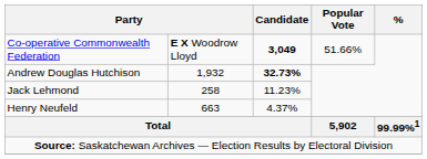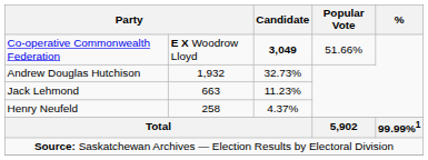Andrew Douglas Hutchison | Candidate: bold -> normal
Jack Lehmond | column 2: 258 -> 663
Henry Neufeld | column 2: 663 -> 258
